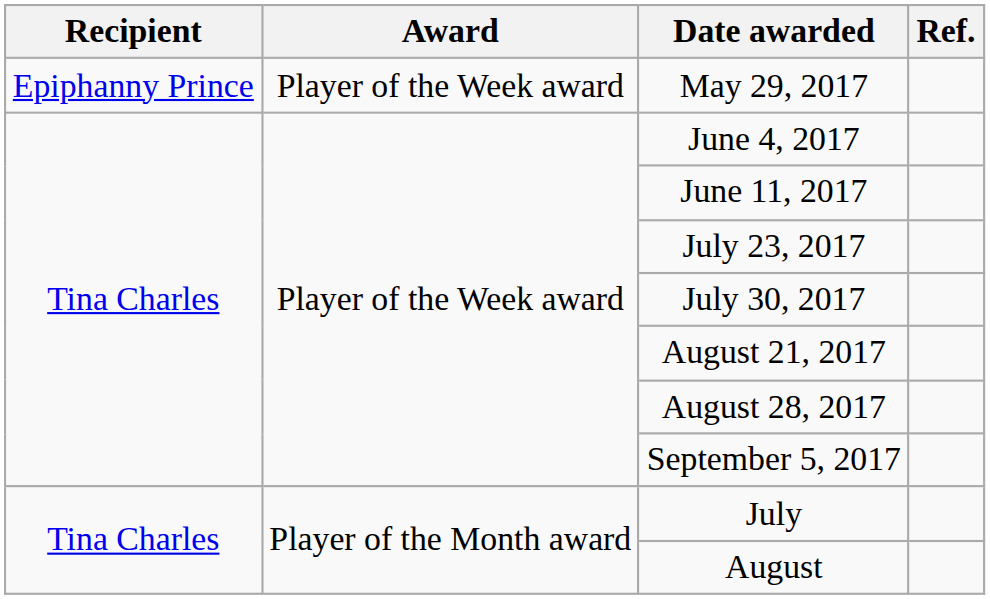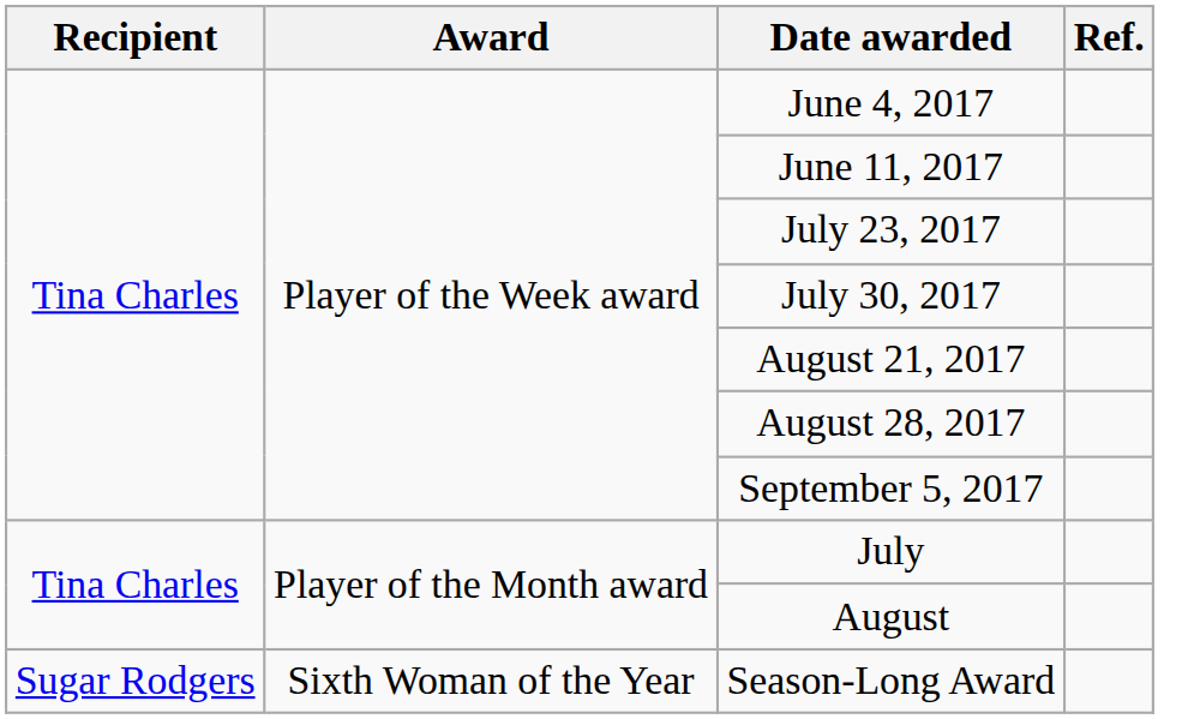- row: Epiphanny Prince | Player of the Week award | May 29, 2017
+ row: Sugar Rodgers | Sixth Woman of the Year | Season-Long Award
